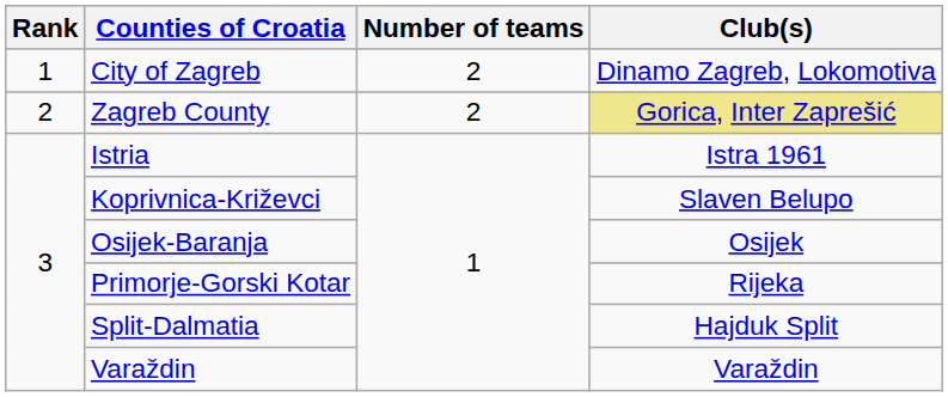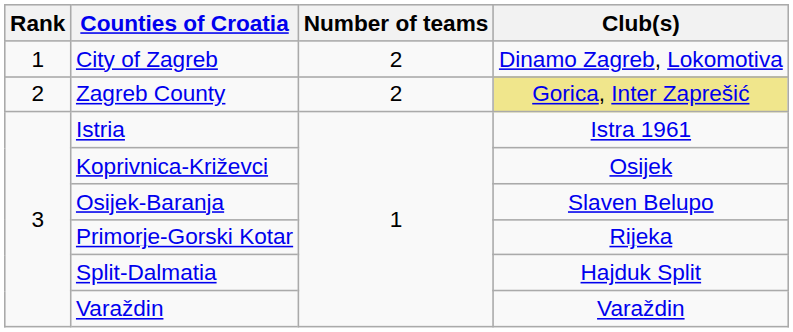Koprivnica-Križevci | Club(s): Slaven Belupo -> Osijek
Osijek-Baranja | Club(s): Osijek -> Slaven Belupo
